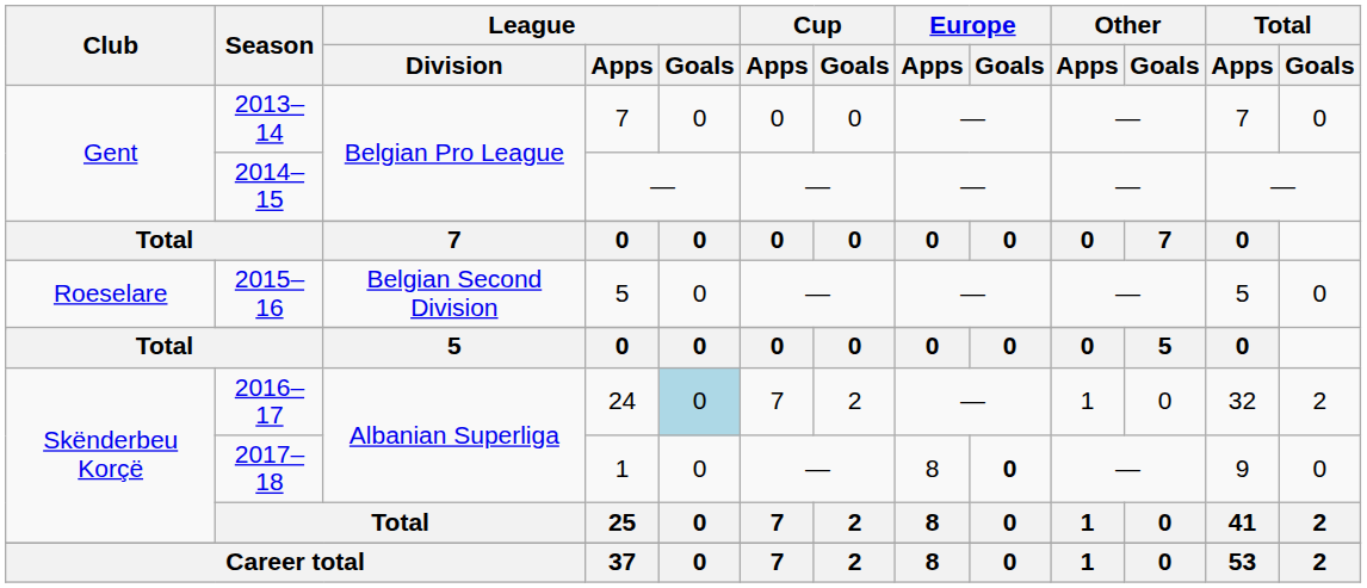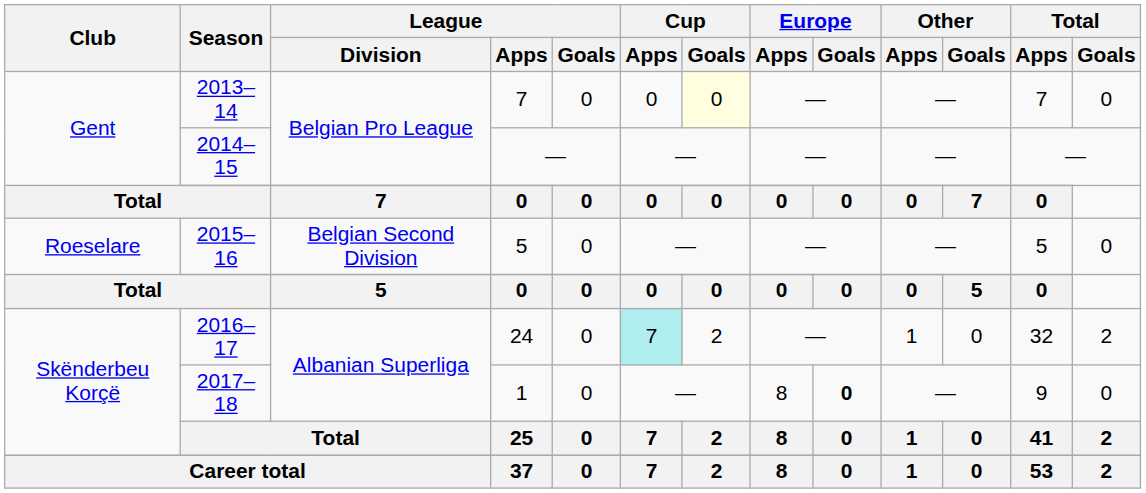2013–14 | Cup / Goals: no background -> lightyellow background
2016–17 | League / Goals: lightblue background -> no background
2016–17 | Cup / Apps: no background -> paleturquoise background
